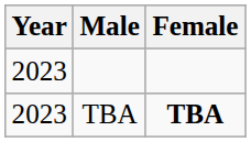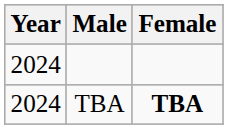row 2 | Year: 2023 -> 2024
row 3 | Year: 2023 -> 2024
